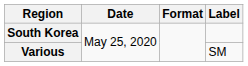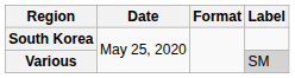Various | Label: no background -> lightgrey background
